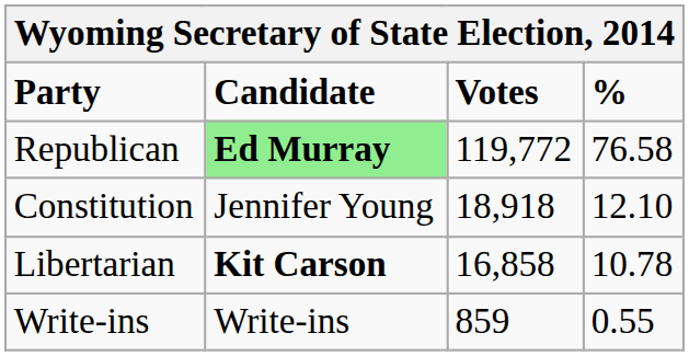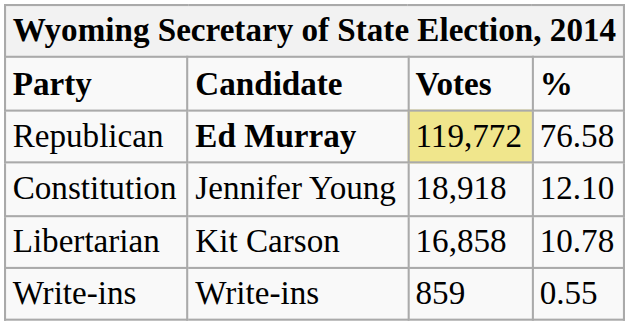Republican | Candidate: lightgreen background -> no background
Republican | Votes: no background -> khaki background
Libertarian | Candidate: bold -> normal
